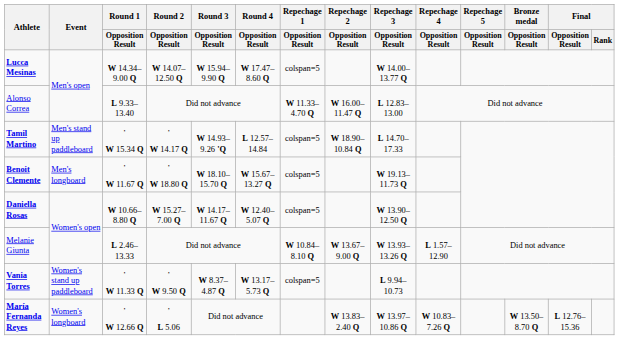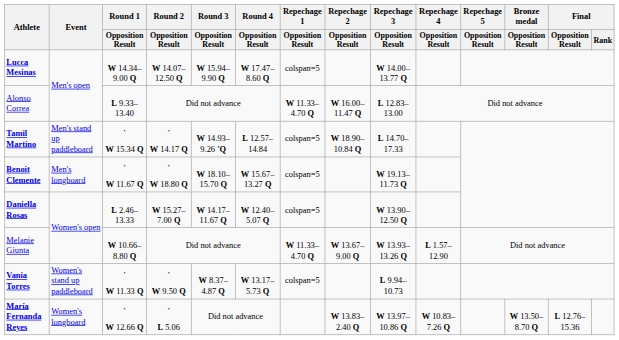Daniella Rosas | Round 1 / Opposition Result: W 10.66–8.80 Q -> L 2.46–13.33
Melanie Giunta | Round 1 / Opposition Result: L 2.46–13.33 -> W 10.66–8.80 Q
Melanie Giunta | Repechage 1 / Opposition Result: W 10.84–8.10 Q -> W 11.33–4.70 Q
